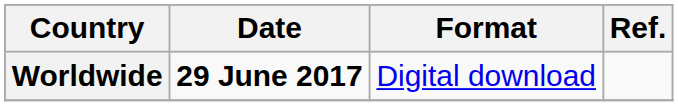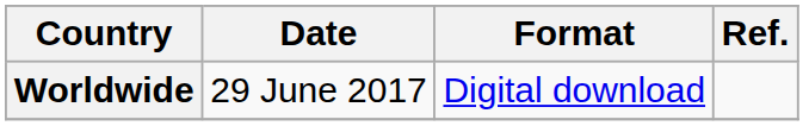Worldwide | Date: bold -> normal
